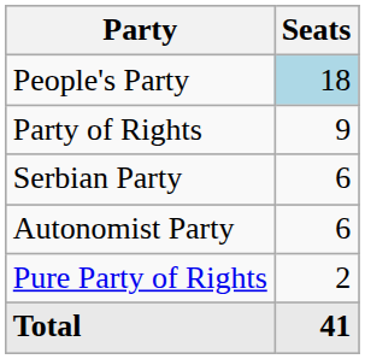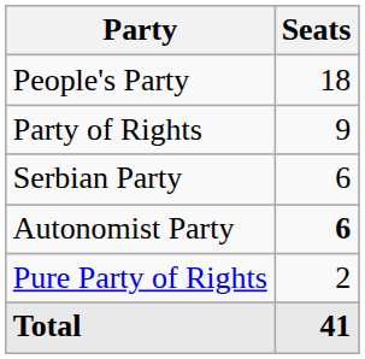People's Party | Seats: lightblue background -> no background
Autonomist Party | Seats: normal -> bold
